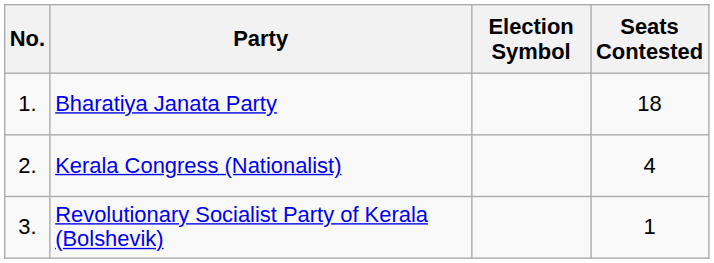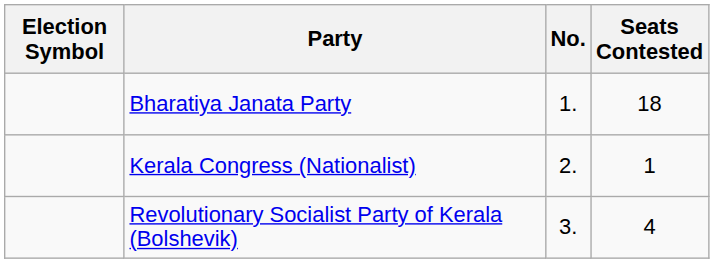columns swapped: No. <-> Election Symbol
Kerala Congress (Nationalist) | Seats Contested: 4 -> 1
Revolutionary Socialist Party of Kerala (Bolshevik) | Seats Contested: 1 -> 4
